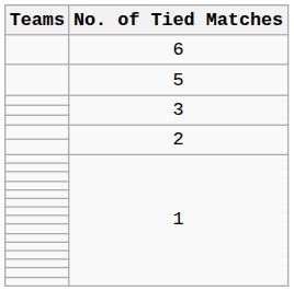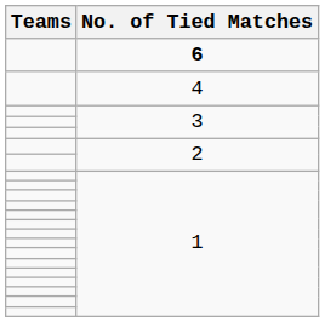row 2 | No. of Tied Matches: normal -> bold
row 3 | No. of Tied Matches: 5 -> 4
